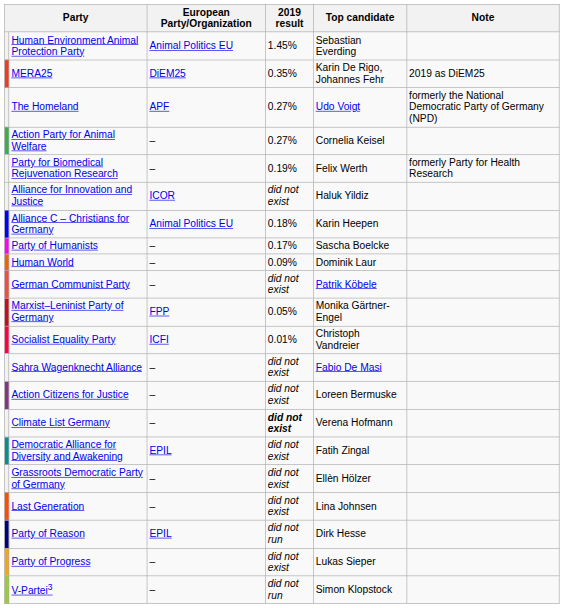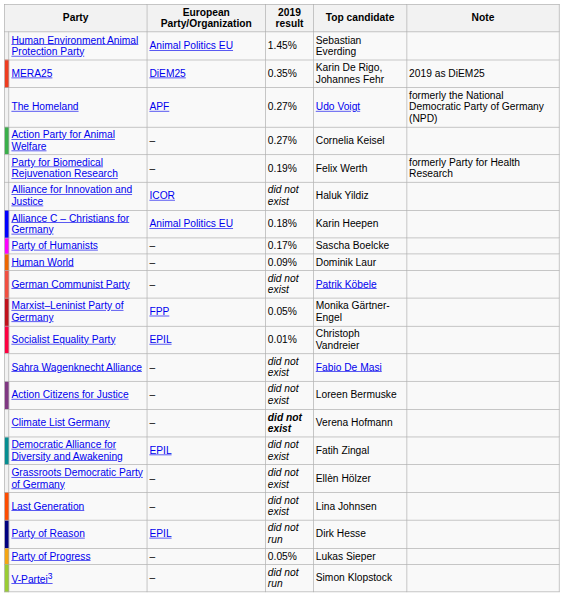Socialist Equality Party | European Party/Organization: ICFI -> EPIL
Party of Progress | 2019 result: did not exist -> 0.05%
